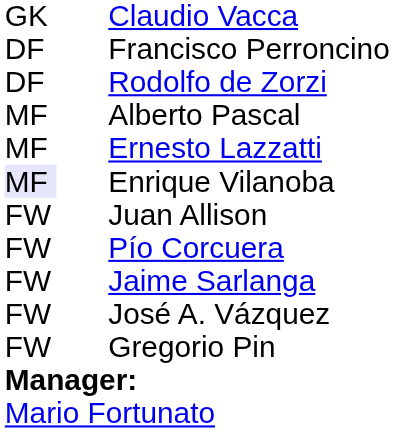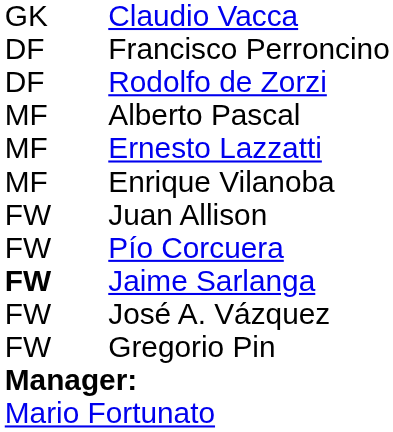Enrique Vilanoba | column 1: lavender background -> no background
Jaime Sarlanga | column 1: normal -> bold
